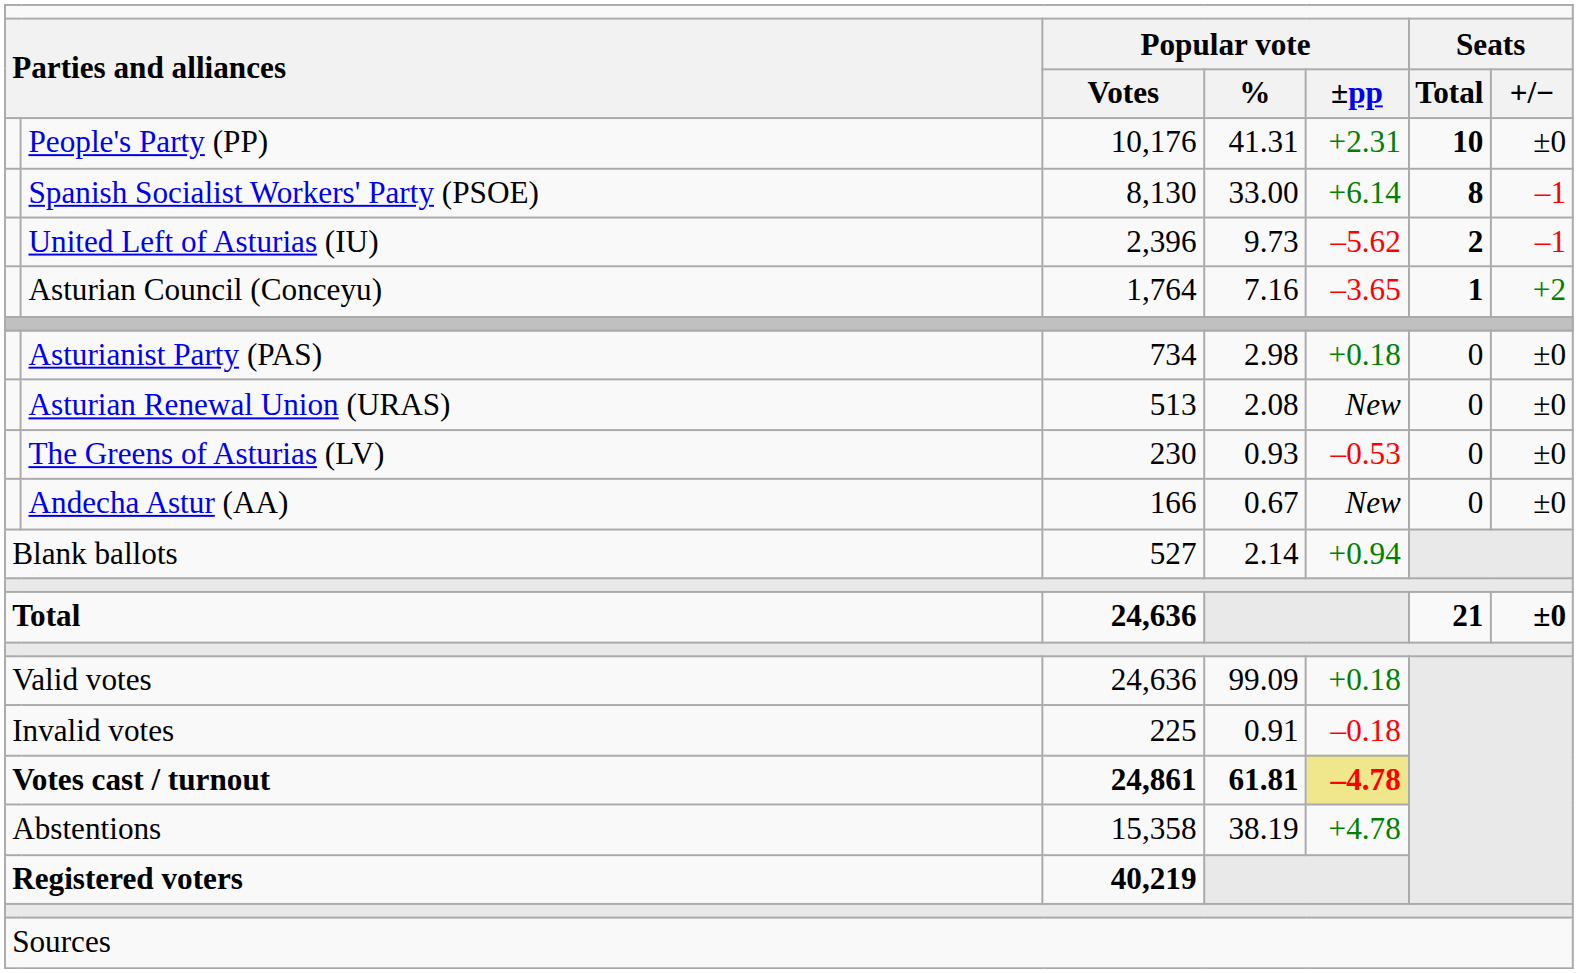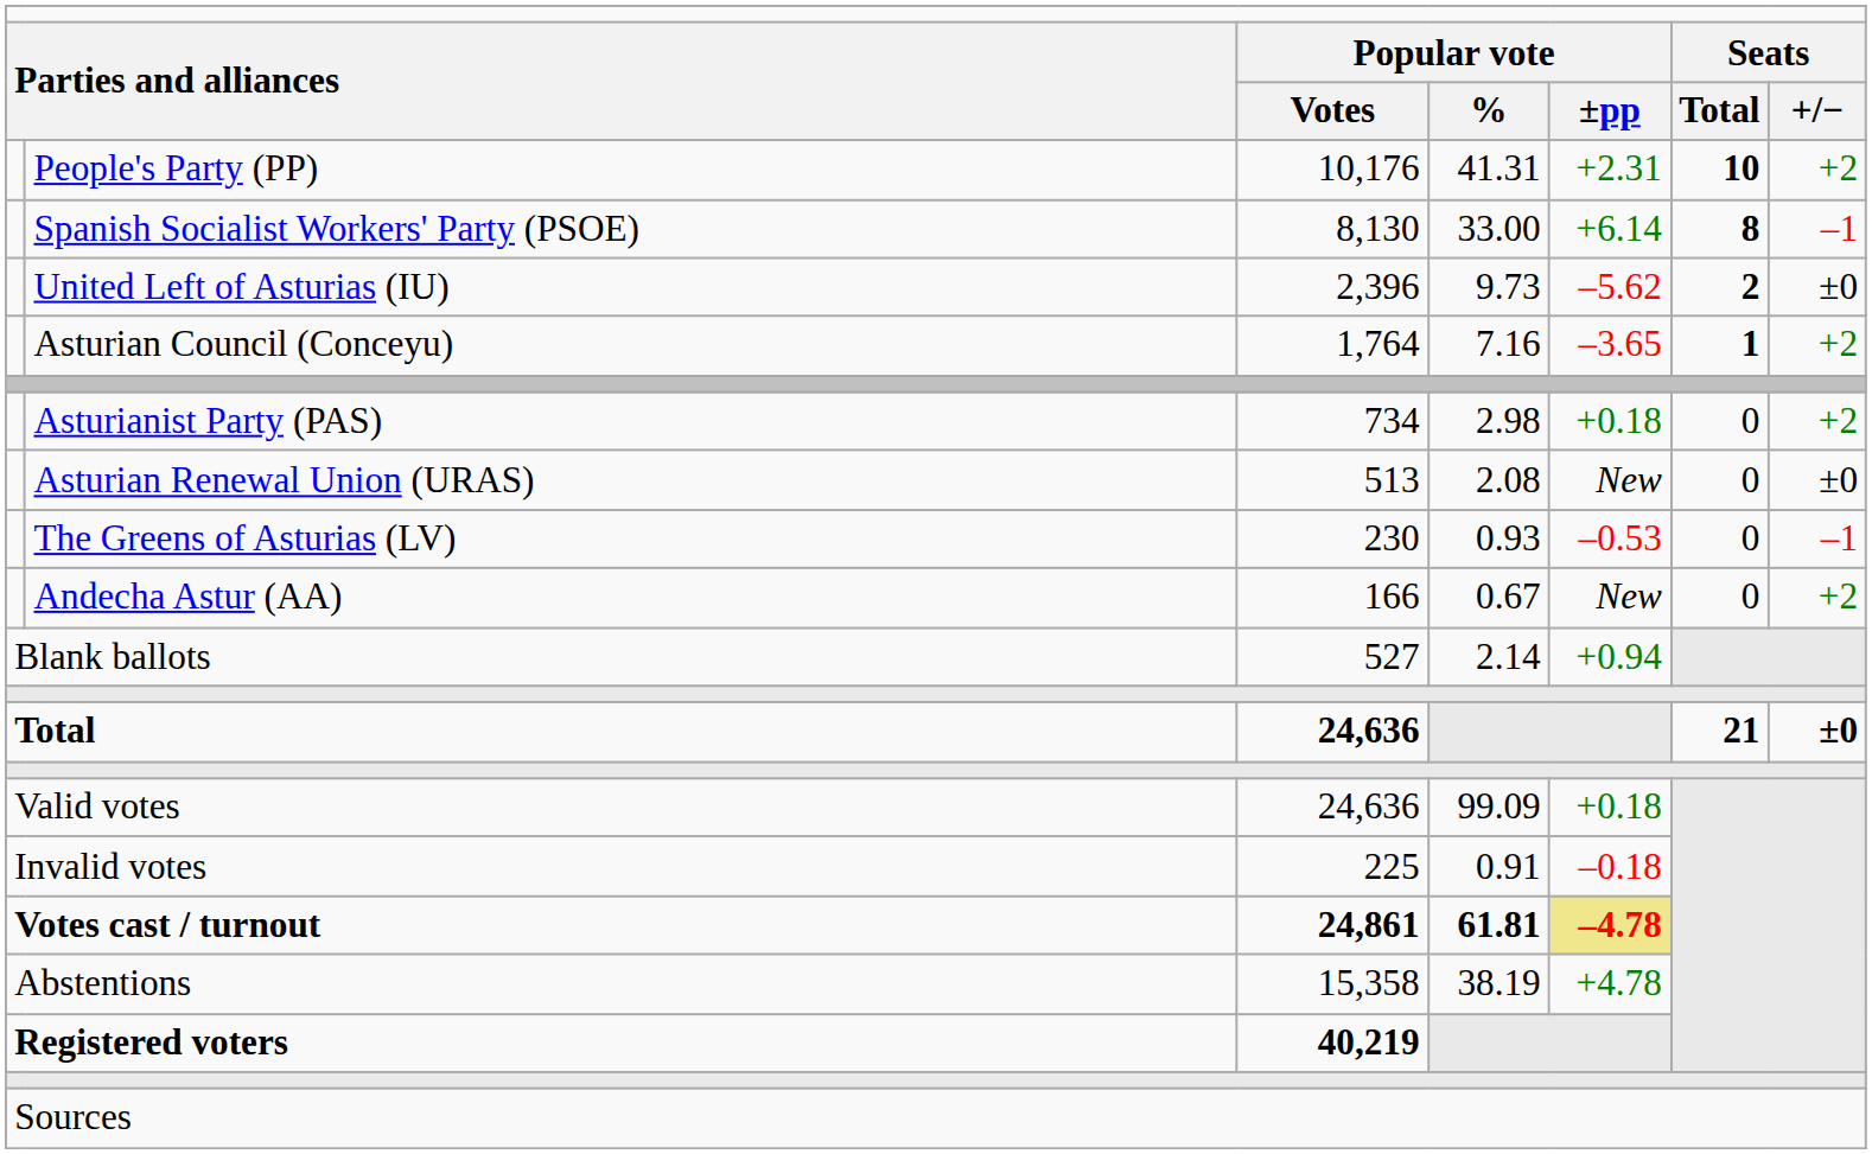People's Party (PP) | column 7: ±0 -> +2
United Left of Asturias (IU) | column 7: –1 -> ±0
Asturianist Party (PAS) | column 7: ±0 -> +2
The Greens of Asturias (LV) | column 7: ±0 -> –1
Andecha Astur (AA) | column 7: ±0 -> +2
